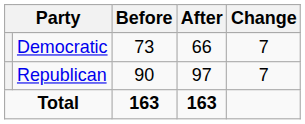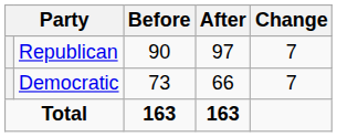rows swapped: Republican <-> Democratic
